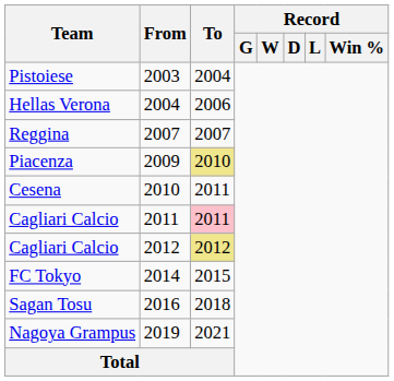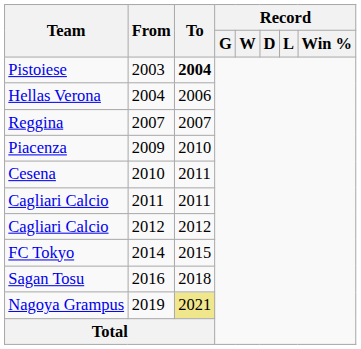Pistoiese | To: normal -> bold
Piacenza | To: khaki background -> no background
Cagliari Calcio / 2011 | To: pink background -> no background
Cagliari Calcio / 2012 | To: khaki background -> no background
Nagoya Grampus | To: no background -> khaki background
